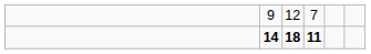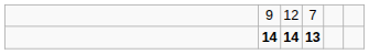row 2 | column 3: 18 -> 14
row 2 | column 4: 11 -> 13
